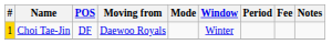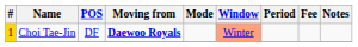Choi Tae-Jin | Moving from: normal -> bold
Choi Tae-Jin | Window: no background -> lightsalmon background
